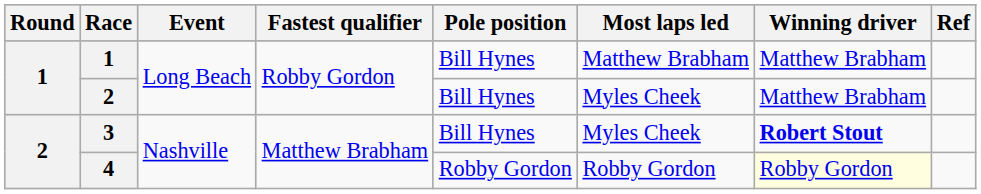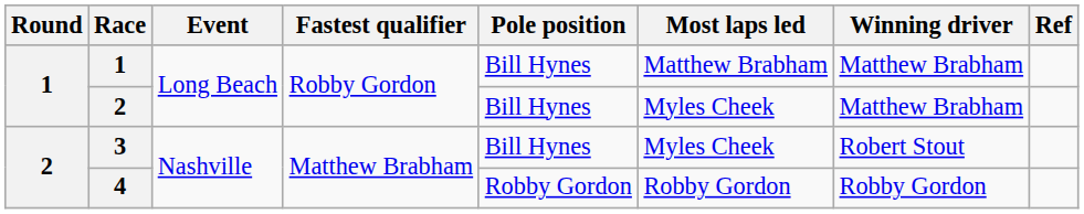3 | Winning driver: bold -> normal
4 | Winning driver: lightyellow background -> no background
